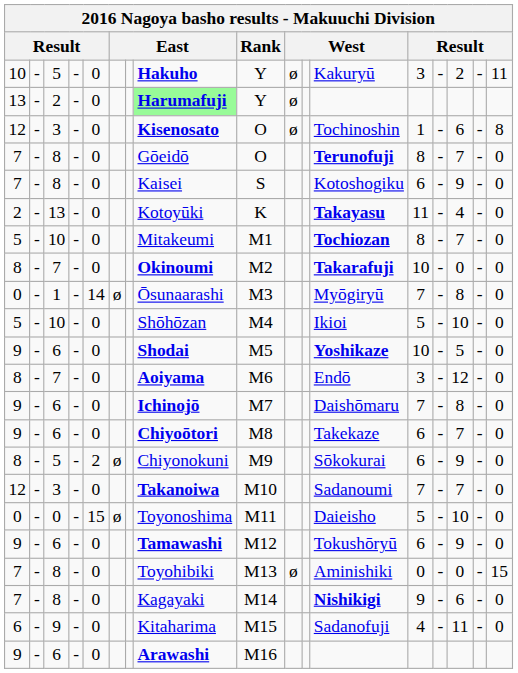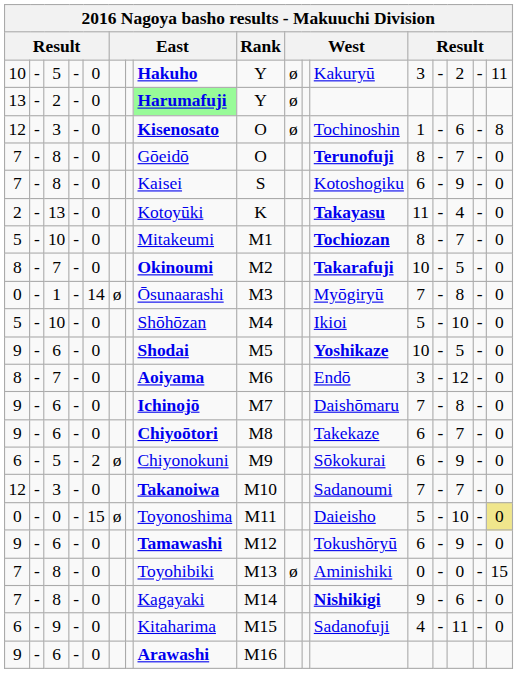row 10 | column 15: 0 -> 5
row 17 | column 1: 8 -> 6
row 19 | column 17: no background -> khaki background
